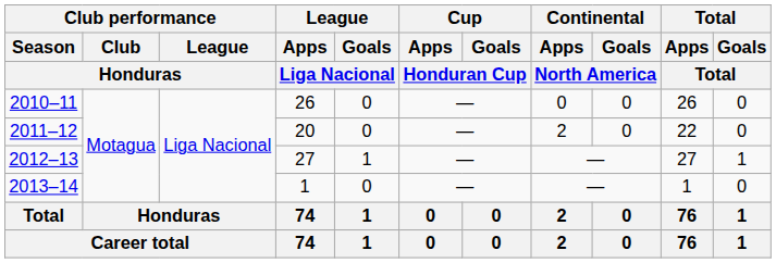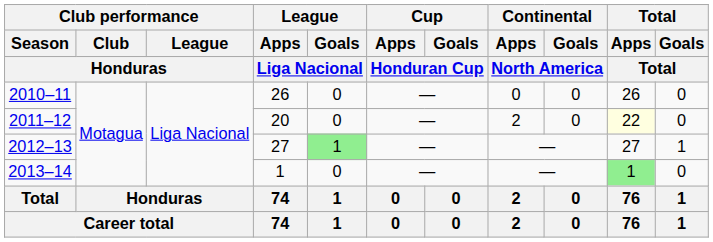2011–12 | Total / Apps / Total: no background -> lightyellow background
2012–13 | League / Goals / Liga Nacional: no background -> lightgreen background
2013–14 | Total / Apps / Total: no background -> lightgreen background
